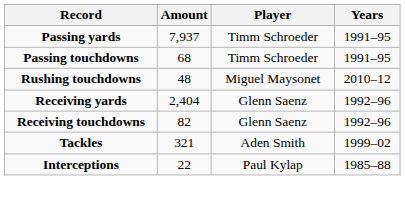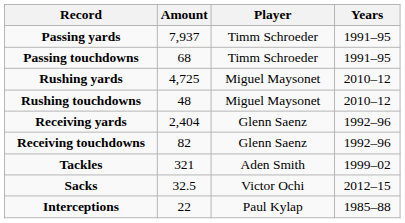+ row: Rushing yards | 4,725 | Miguel Maysonet | 2010–12
+ row: Sacks | 32.5 | Victor Ochi | 2012–15
